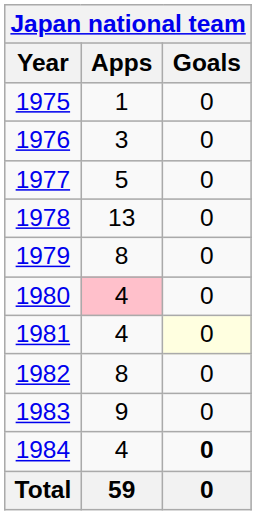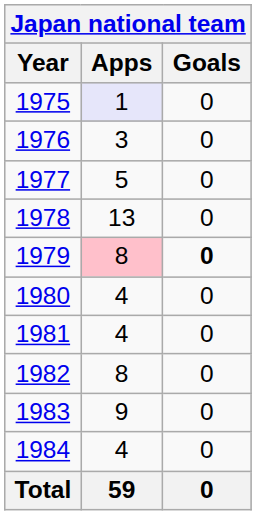1975 | Apps: no background -> lavender background
1979 | Apps: no background -> pink background
1979 | Goals: normal -> bold
1980 | Apps: pink background -> no background
1981 | Goals: lightyellow background -> no background
1984 | Goals: bold -> normal
